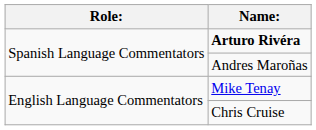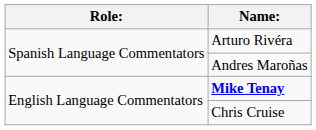Arturo Rivéra | Name:: bold -> normal
Mike Tenay | Name:: normal -> bold
